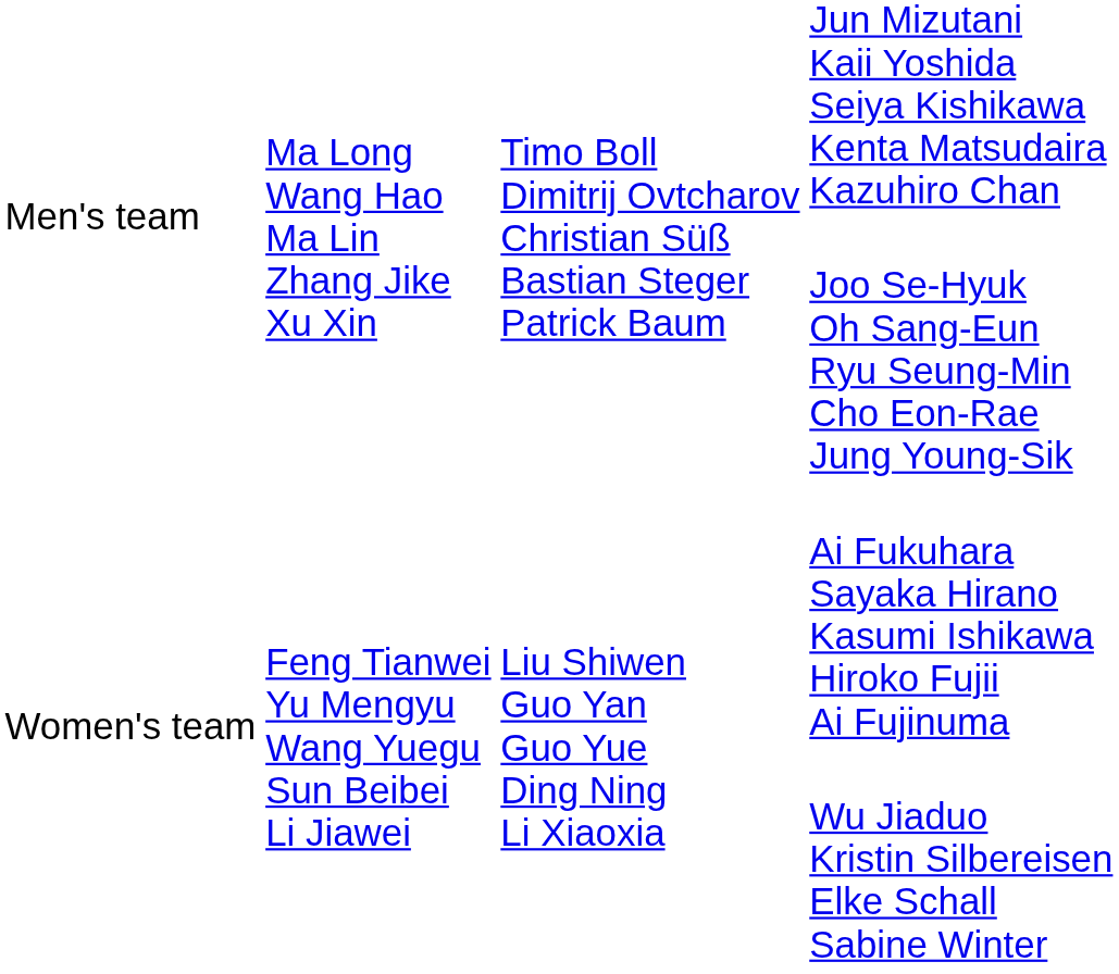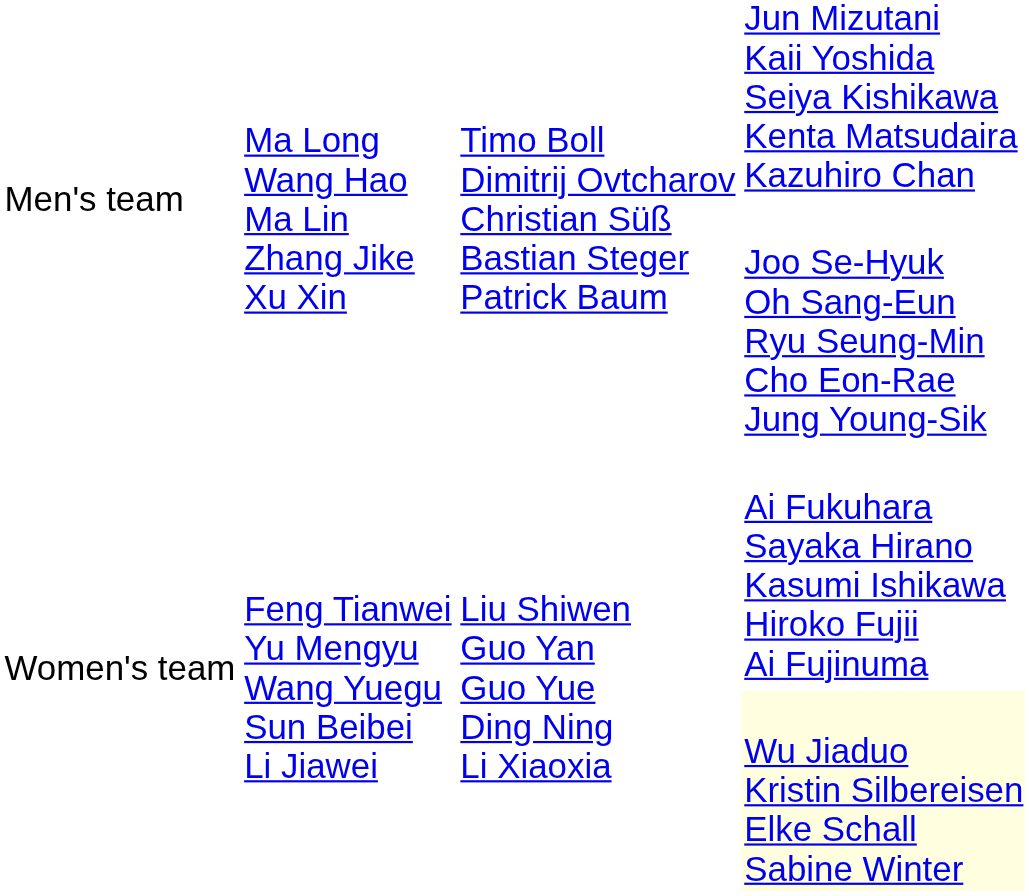Wu Jiaduo Kristin Silbereisen Elke Schall Sabine Winter | column 4: no background -> lightyellow background
